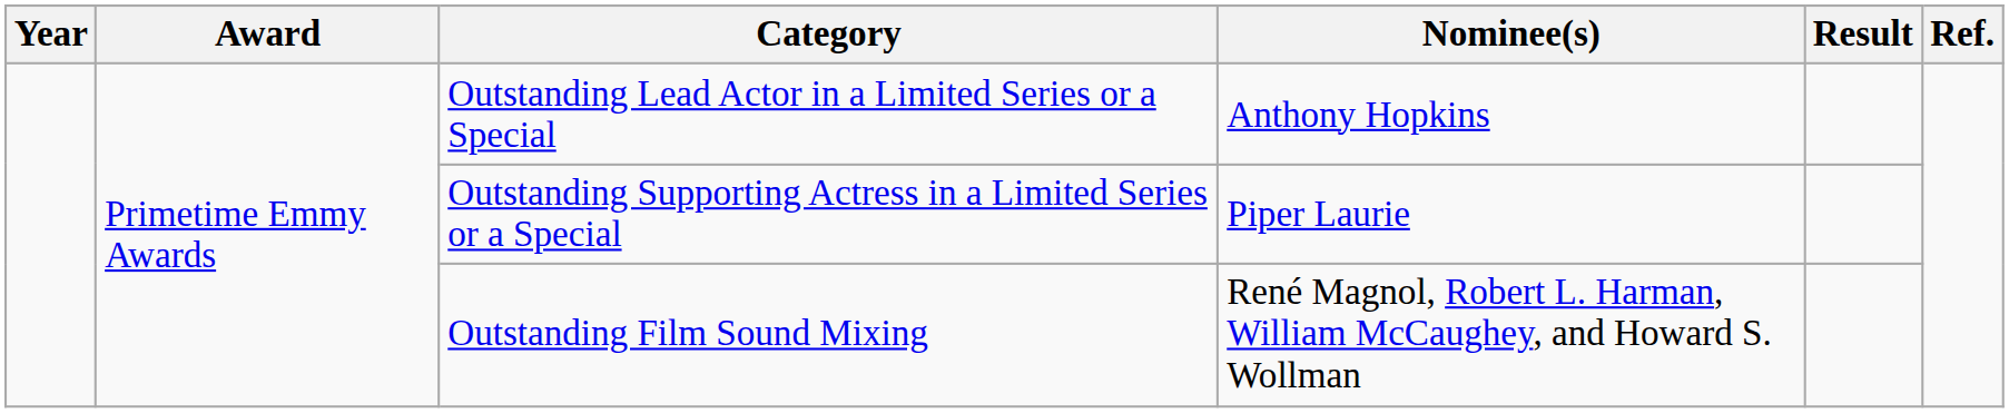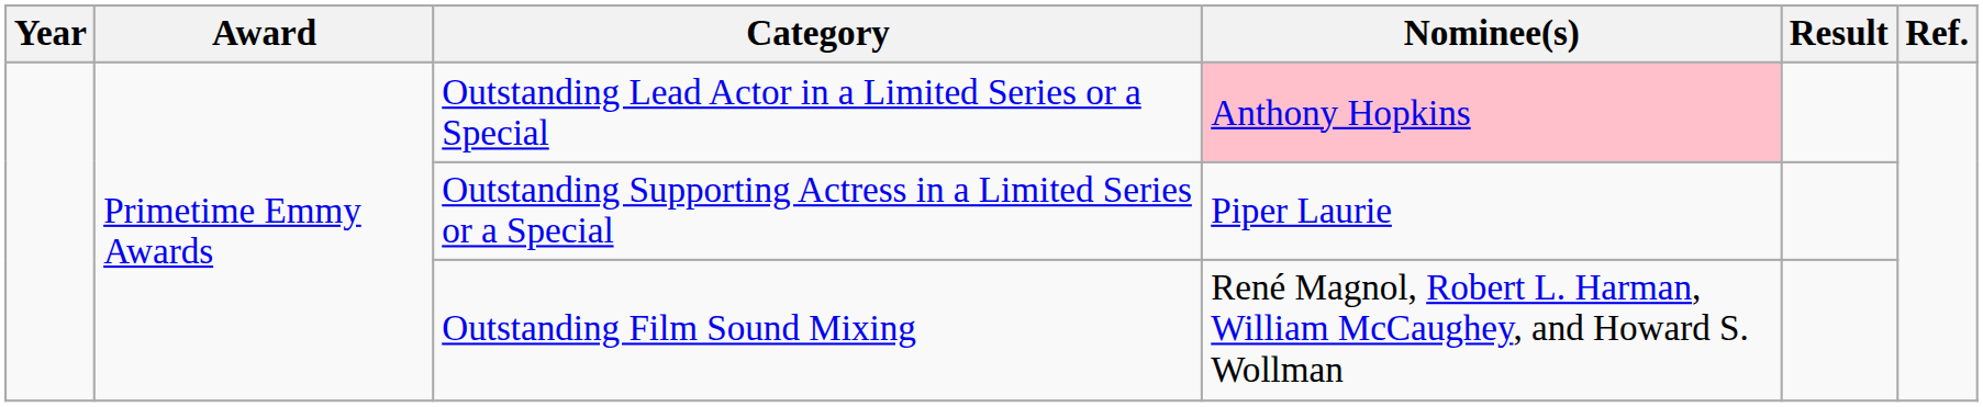Outstanding Lead Actor in a Limited Series or a Special | Nominee(s): no background -> pink background
